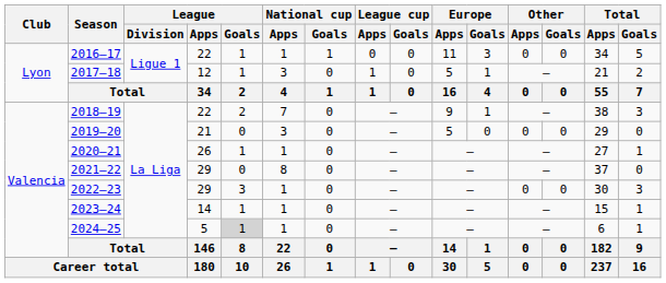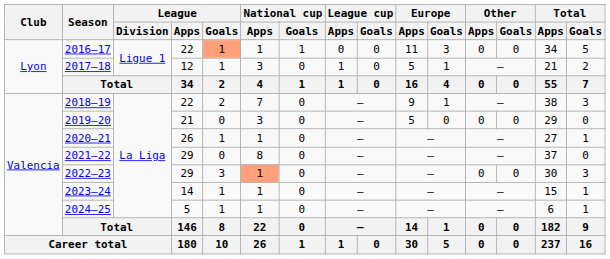2016–17 | League / Goals: no background -> lightsalmon background
2022–23 | National cup / Apps: no background -> lightsalmon background
2024–25 | League / Goals: lightgrey background -> no background
